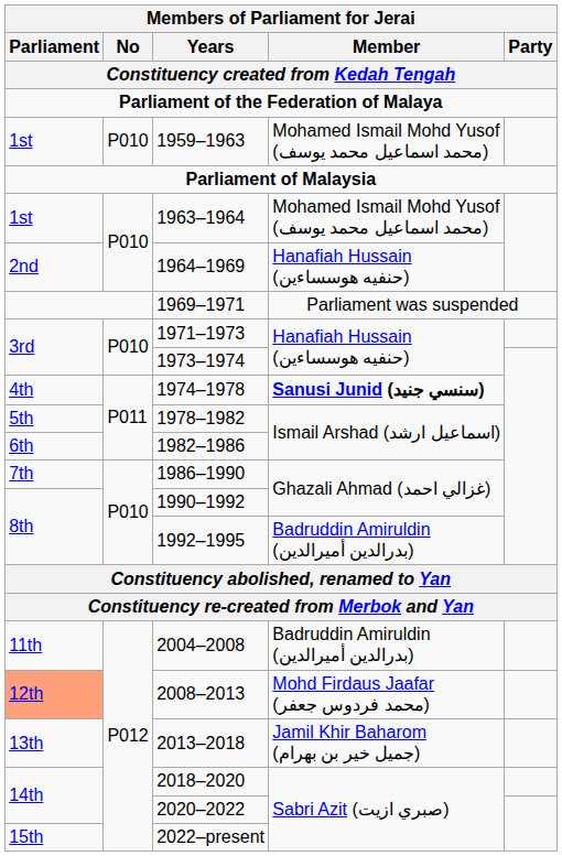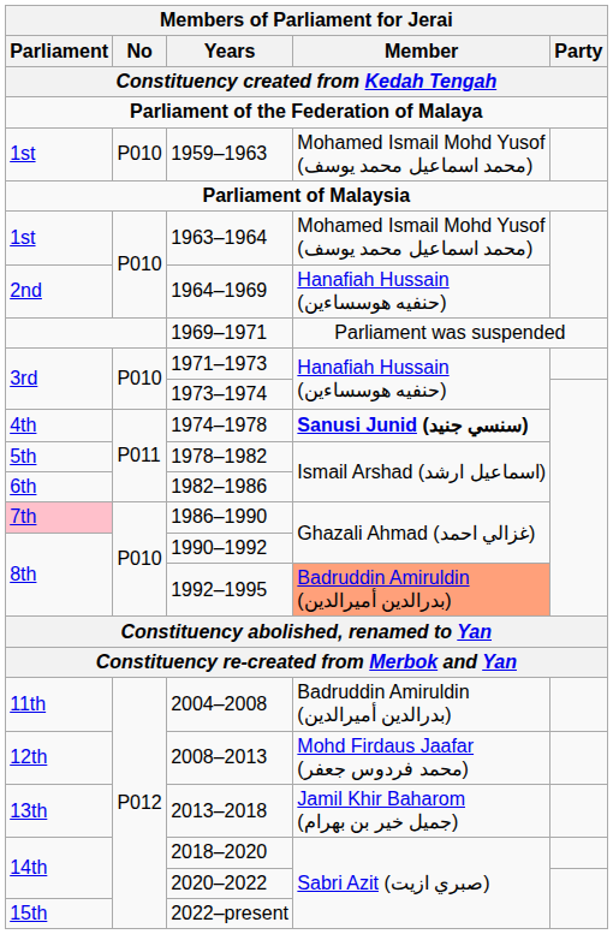1986–1990 | Parliament: no background -> pink background
1992–1995 | Member: no background -> lightsalmon background
2008–2013 | Parliament: lightsalmon background -> no background
